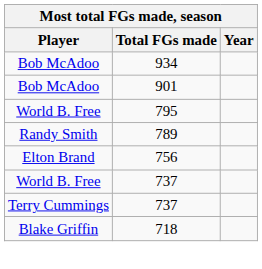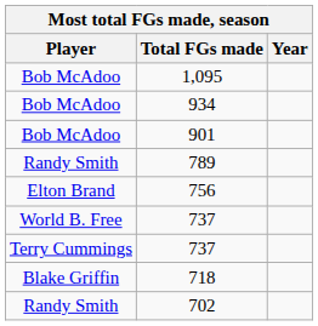+ row: Bob McAdoo | 1,095
- row: World B. Free | 795
+ row: Randy Smith | 702
